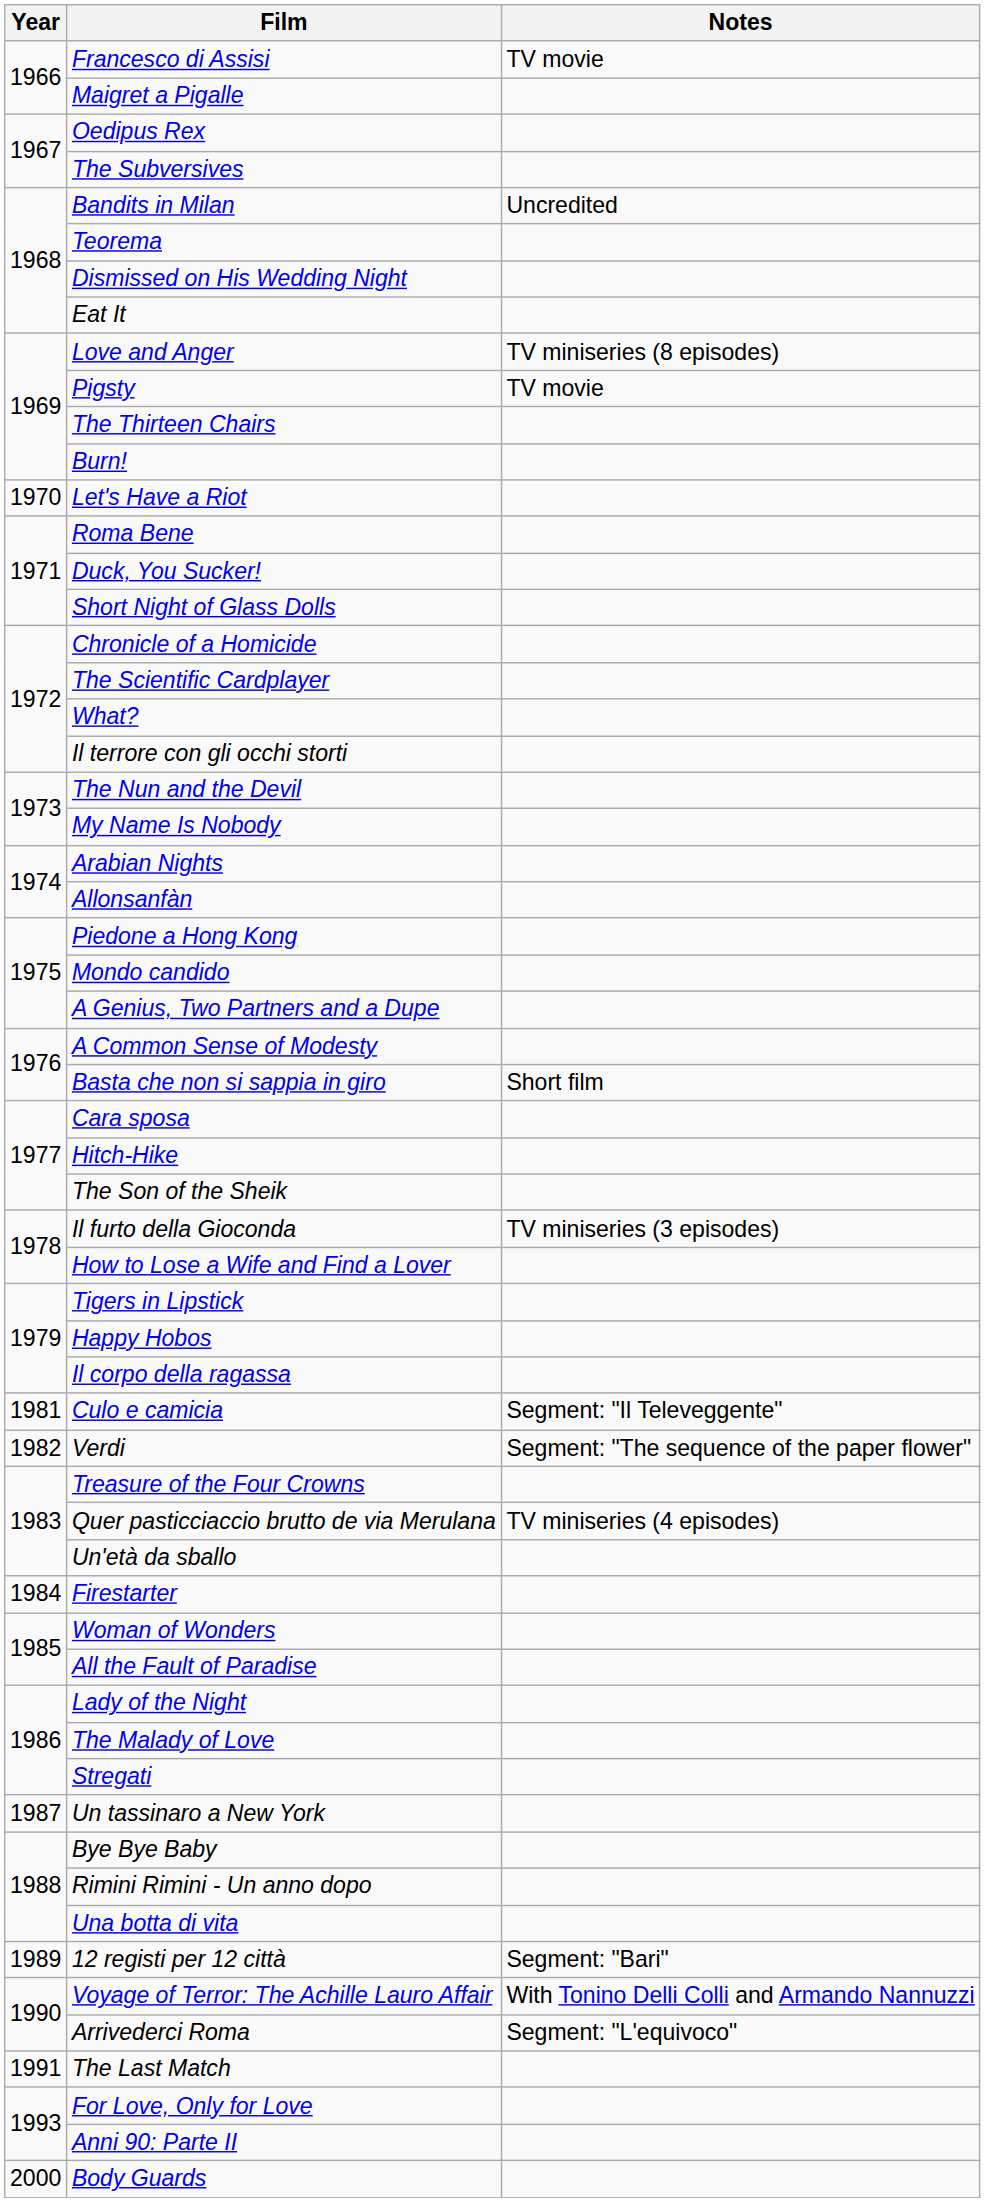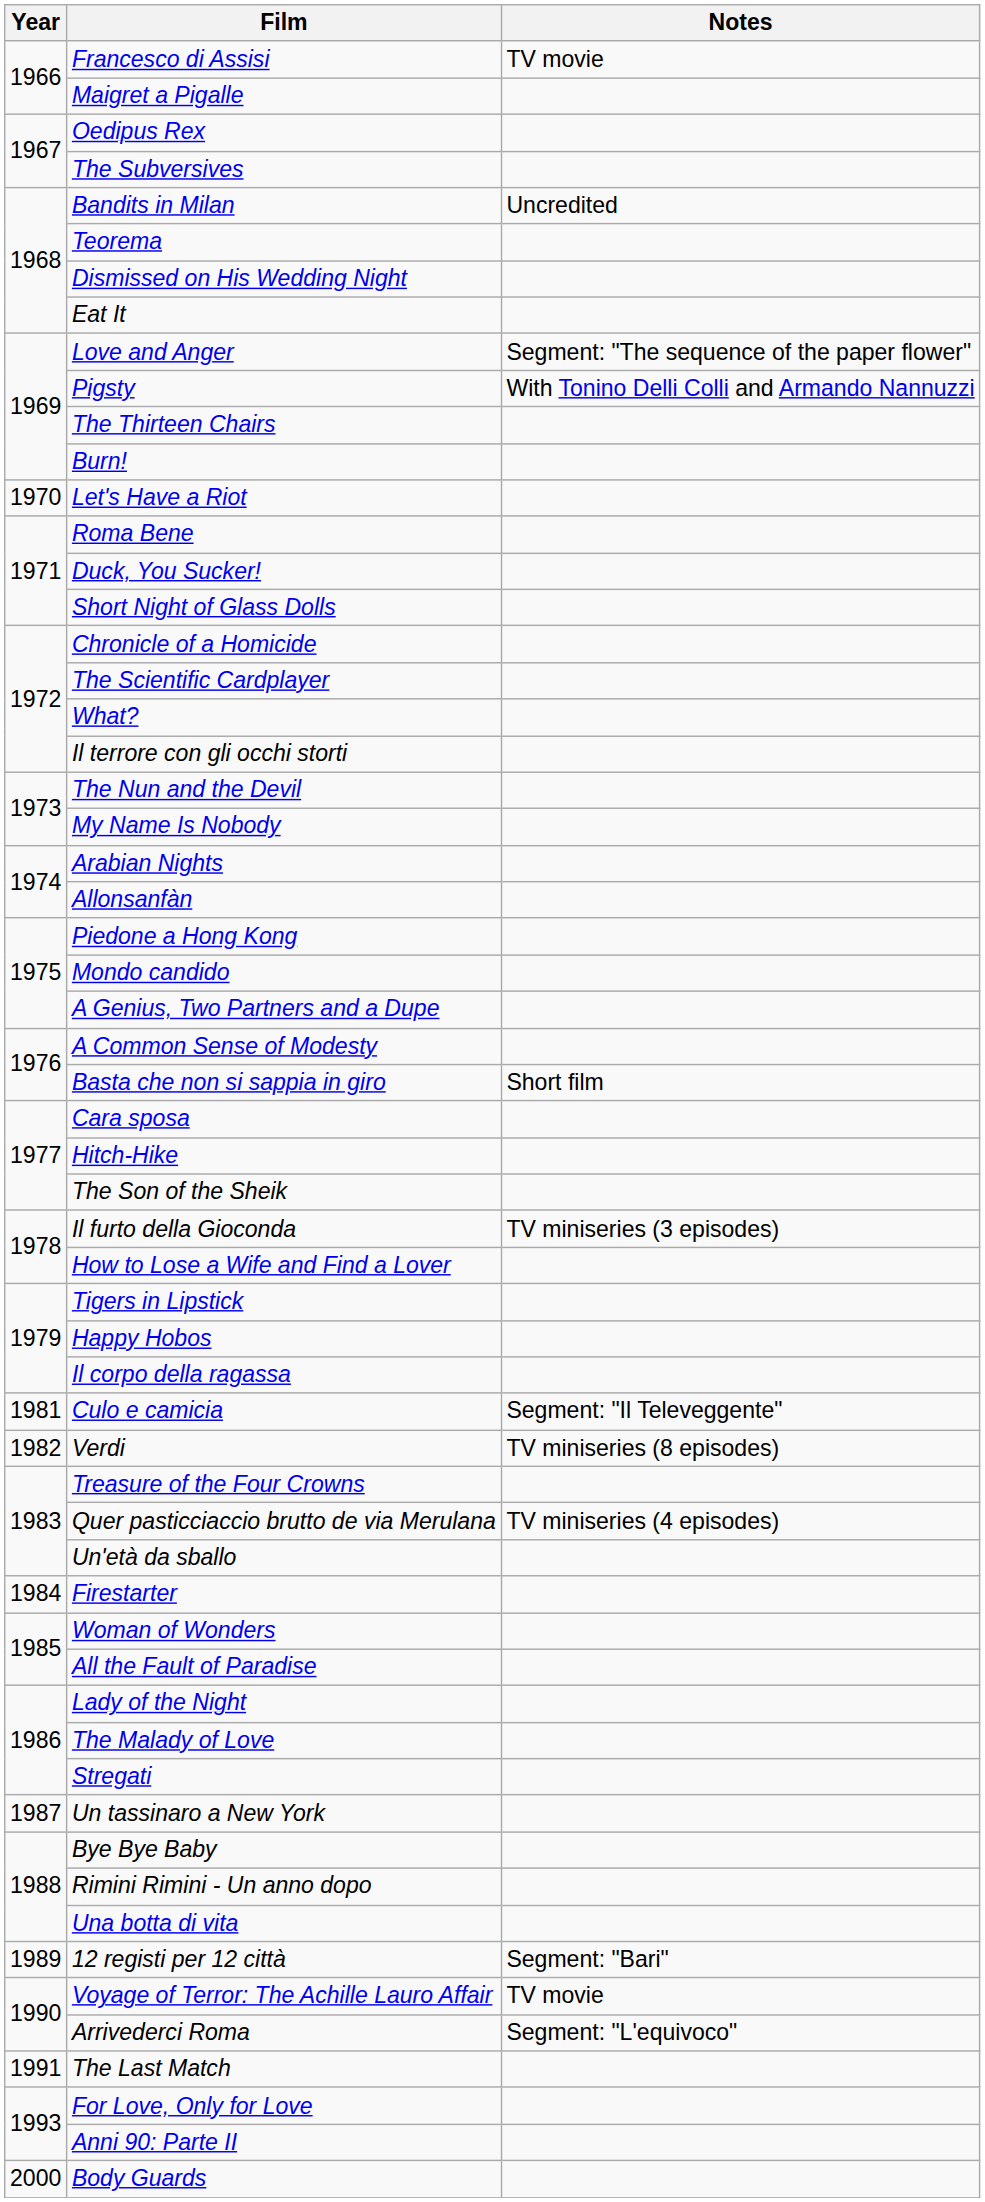Love and Anger | Notes: TV miniseries (8 episodes) -> Segment: "The sequence of the paper flower"
Pigsty | Notes: TV movie -> With Tonino Delli Colli and Armando Nannuzzi
Verdi | Notes: Segment: "The sequence of the paper flower" -> TV miniseries (8 episodes)
Voyage of Terror: The Achille Lauro Affair | Notes: With Tonino Delli Colli and Armando Nannuzzi -> TV movie
